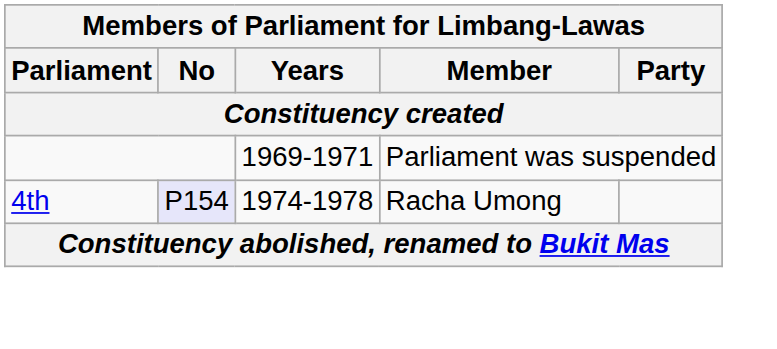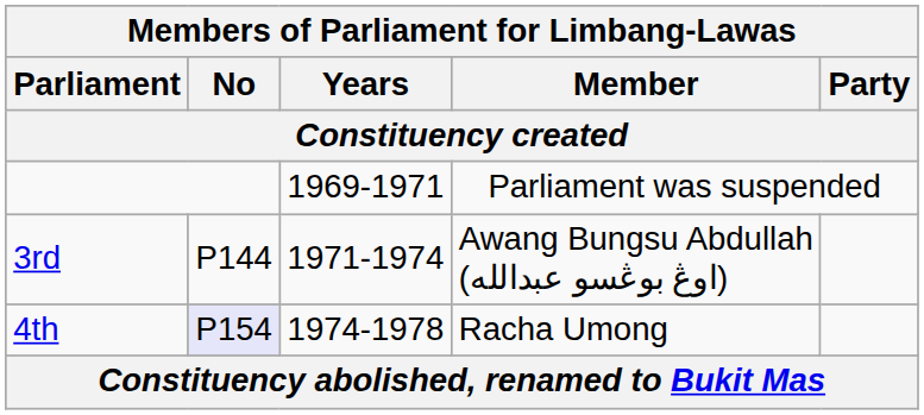+ row: 3rd | P144 | 1971-1974 | Awang Bungsu Abdullah (اوڠ بوڠسو عبدالله)
